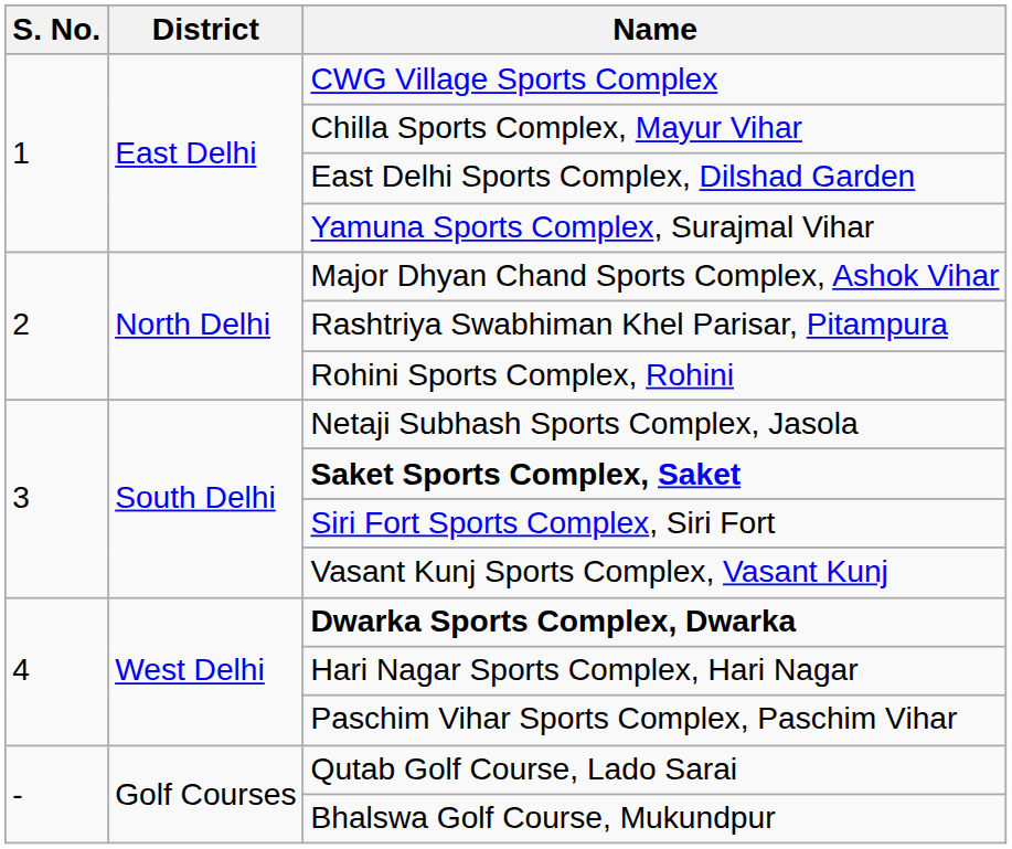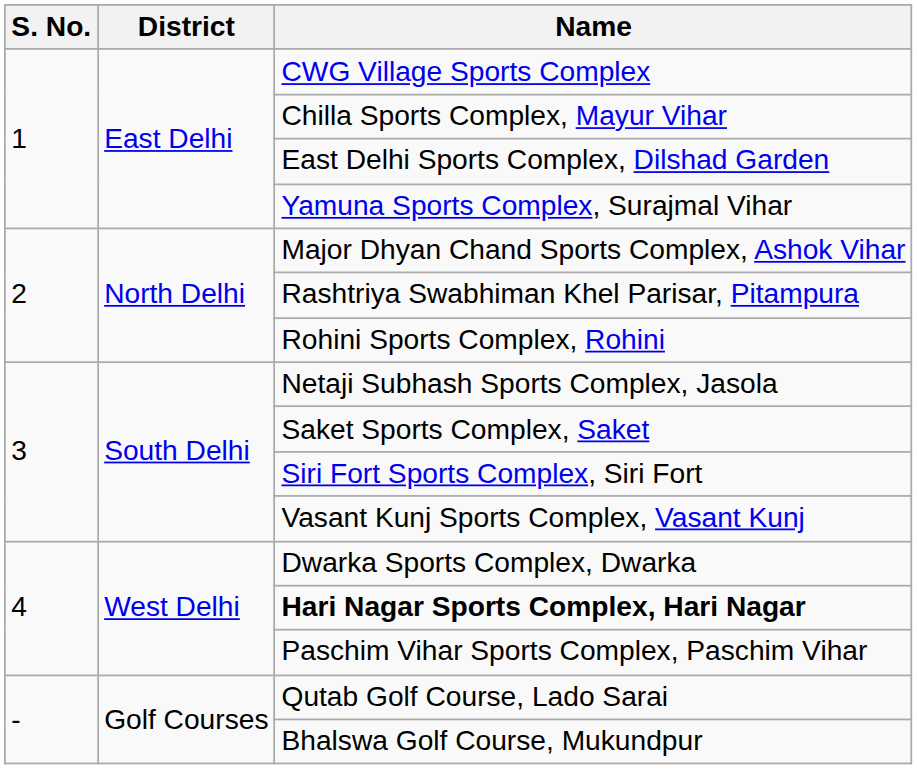Saket Sports Complex, Saket | Name: bold -> normal
Dwarka Sports Complex, Dwarka | Name: bold -> normal
Hari Nagar Sports Complex, Hari Nagar | Name: normal -> bold
